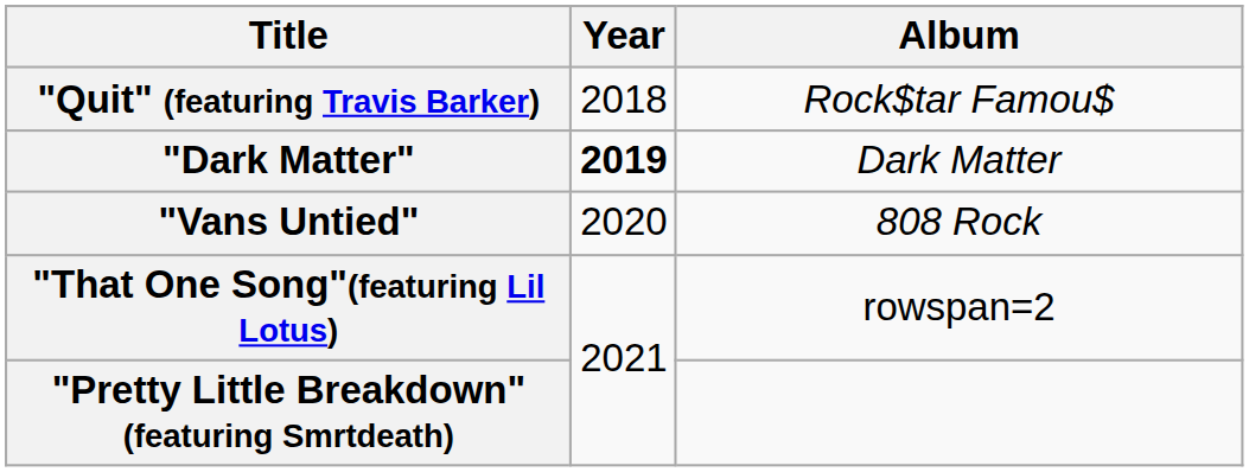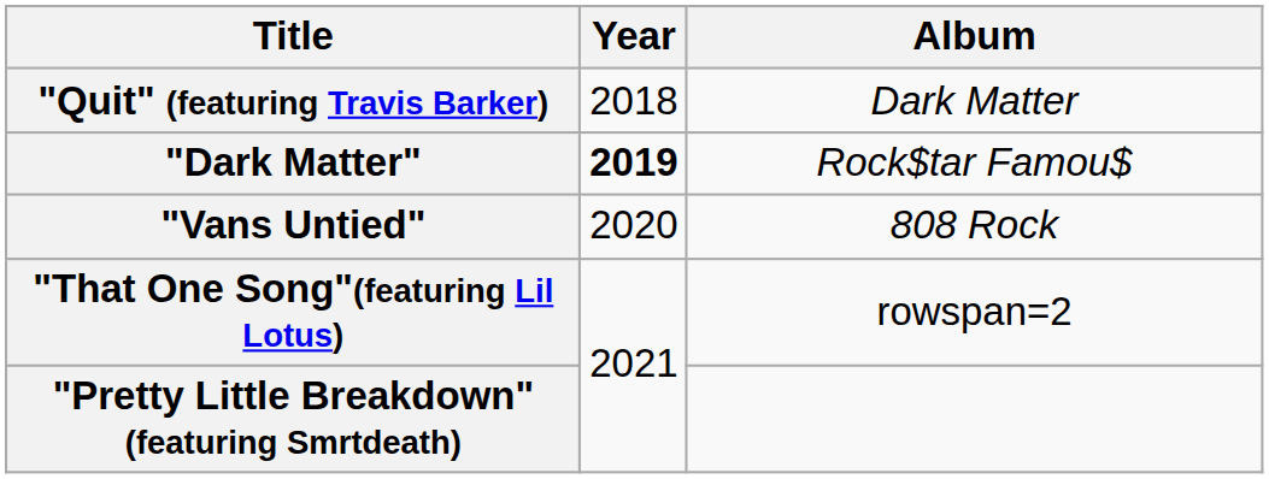"Quit" (featuring Travis Barker) | Album: Rock$tar Famou$ -> Dark Matter
"Dark Matter" | Album: Dark Matter -> Rock$tar Famou$
